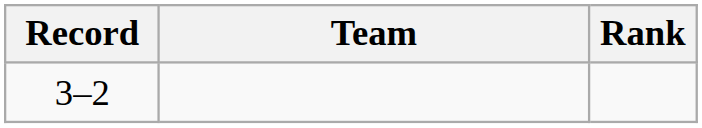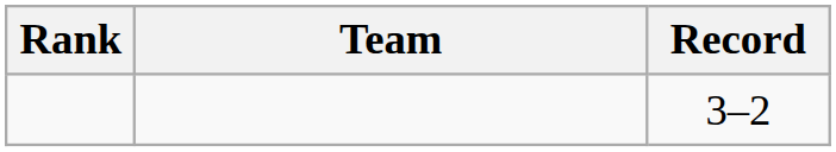columns swapped: Rank <-> Record
